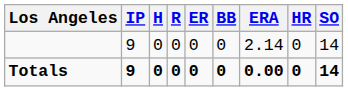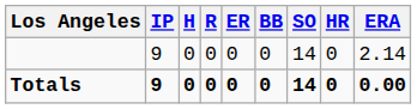columns swapped: SO <-> ERA
